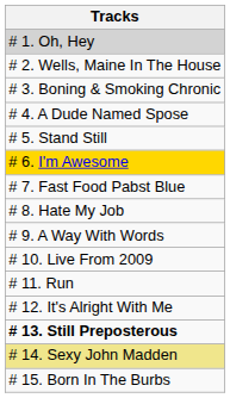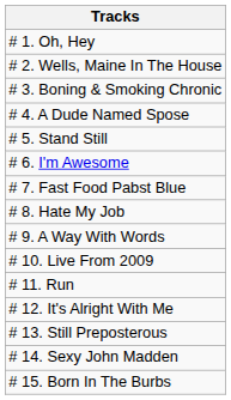row 2 | column 1: lightgrey background -> no background
row 7 | column 1: gold background -> no background
row 14 | column 1: bold -> normal
row 15 | column 1: khaki background -> no background
